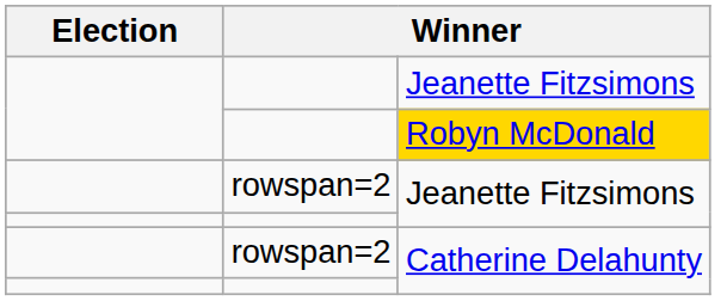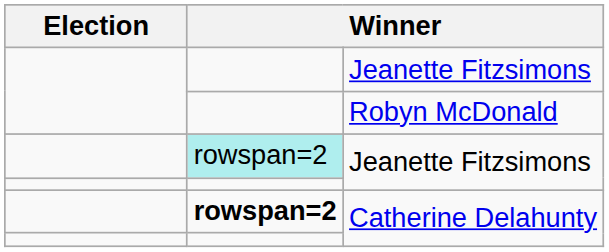Robyn McDonald | column 3: gold background -> no background
rowspan=2 / Jeanette Fitzsimons | column 2: no background -> paleturquoise background
rowspan=2 / Catherine Delahunty | column 2: normal -> bold
